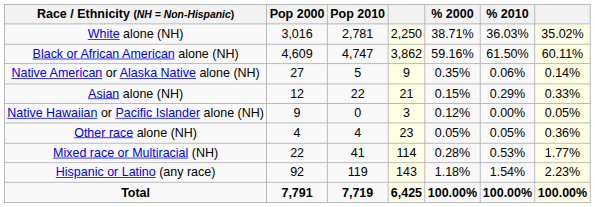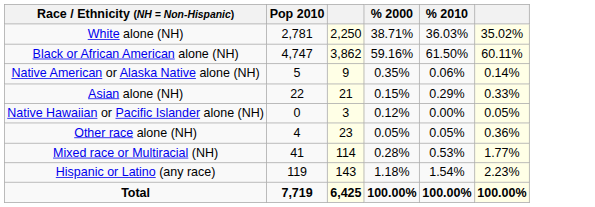- column: Pop 2000 | 3,016 | 4,609 | 27 | 12 | 9 | 4 | 22 | 92 | 7,791
